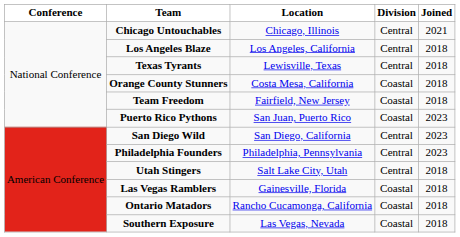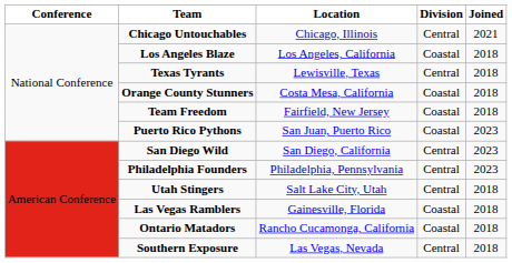Los Angeles Blaze | Division: Central -> Coastal
Southern Exposure | Division: Coastal -> Central
